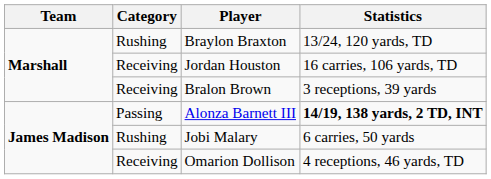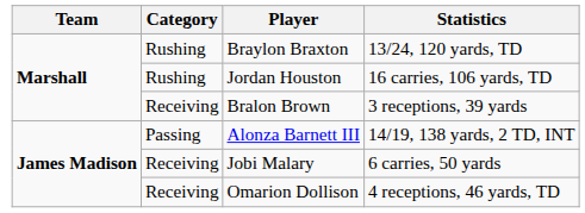Jordan Houston | Category: Receiving -> Rushing
Alonza Barnett III | Statistics: bold -> normal
Jobi Malary | Category: Rushing -> Receiving
